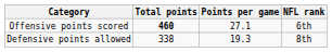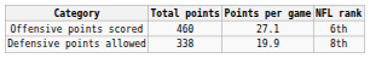Offensive points scored | Total points: bold -> normal
Defensive points allowed | Points per game: 19.3 -> 19.9
